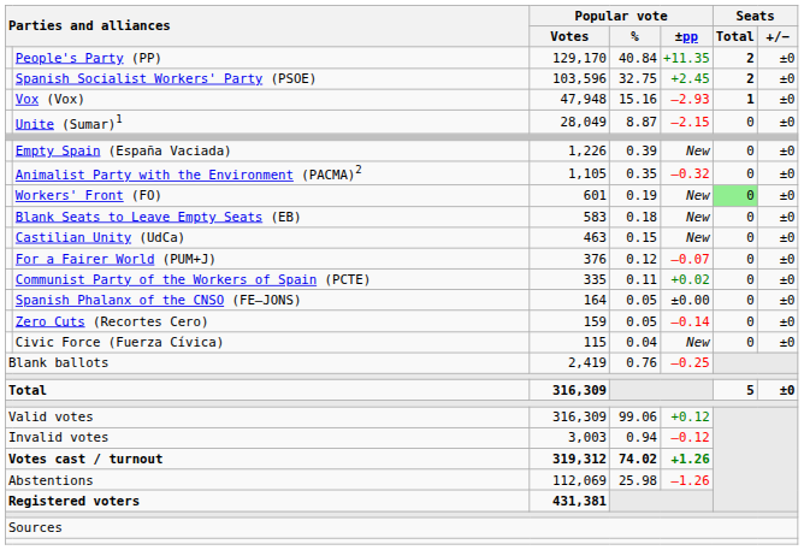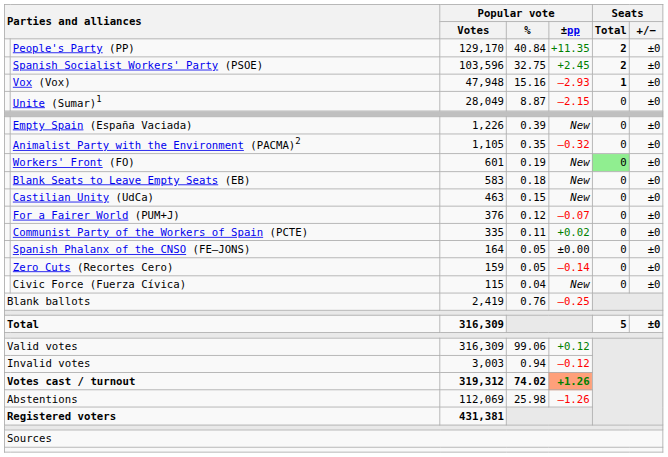Votes cast / turnout | Popular vote / ±pp: no background -> lightsalmon background
